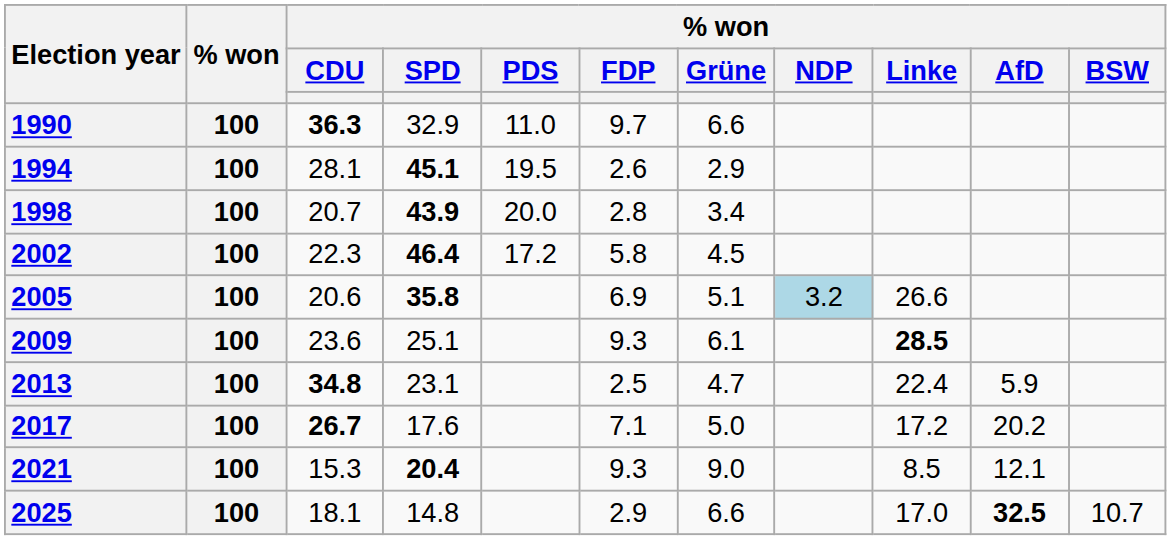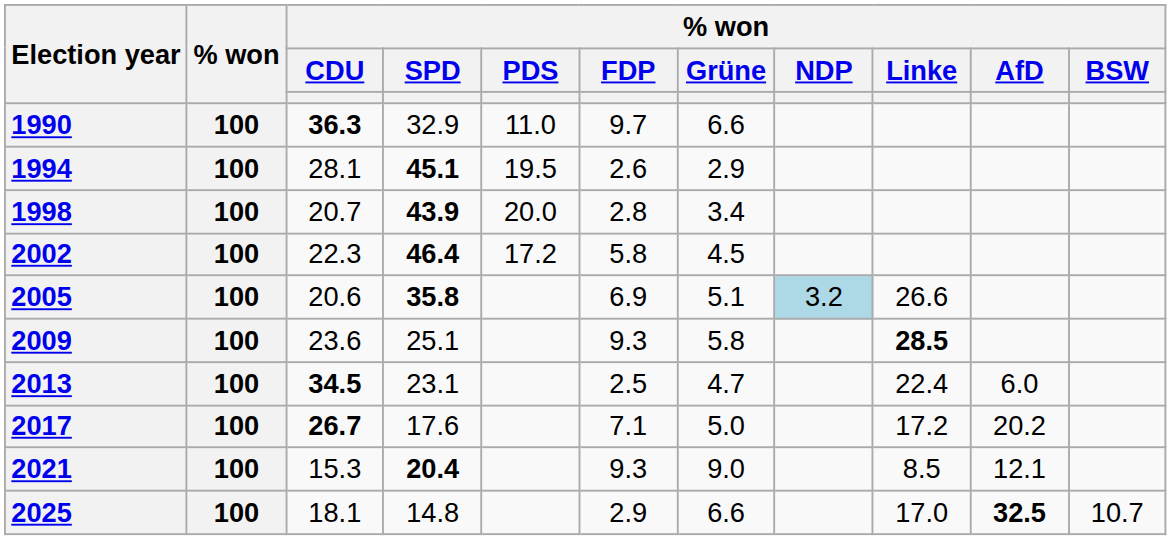2009 | % won / Grüne: 6.1 -> 5.8
2013 | % won / CDU: 34.8 -> 34.5
2013 | % won / AfD: 5.9 -> 6.0
